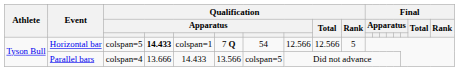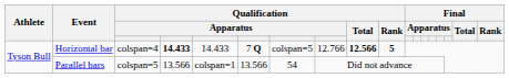Horizontal bar | column 3: colspan=5 -> colspan=4
Horizontal bar | column 5: colspan=1 -> 14.433
Horizontal bar | column 7: 54 -> colspan=5
Horizontal bar | column 8: 12.566 -> 12.766
Horizontal bar | Qualification / Total: normal -> bold
Horizontal bar | Qualification / Rank: normal -> bold
Parallel bars | column 3: colspan=4 -> colspan=5
Parallel bars | column 4: 13.666 -> 13.566
Parallel bars | column 5: 14.433 -> colspan=1
Parallel bars | column 7: colspan=5 -> 54
